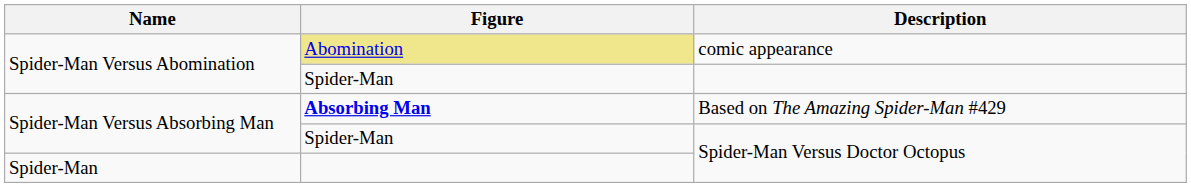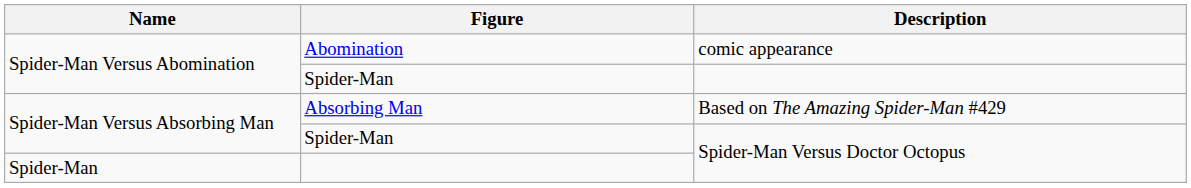Abomination | Figure: khaki background -> no background
Absorbing Man | Figure: bold -> normal
